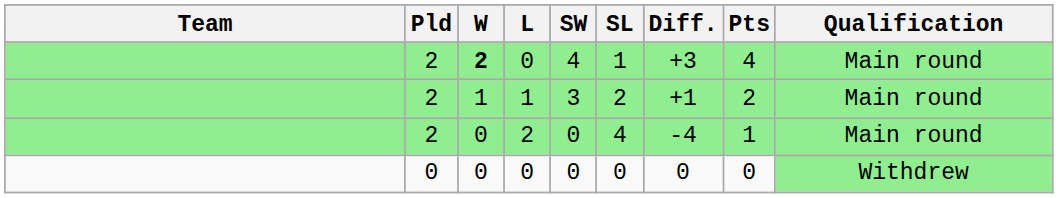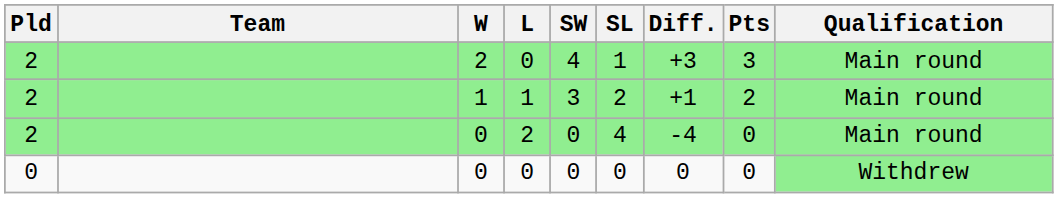columns swapped: Team <-> Pld
row 2 | W: bold -> normal
row 2 | Pts: 4 -> 3
row 4 | Pts: 1 -> 0
